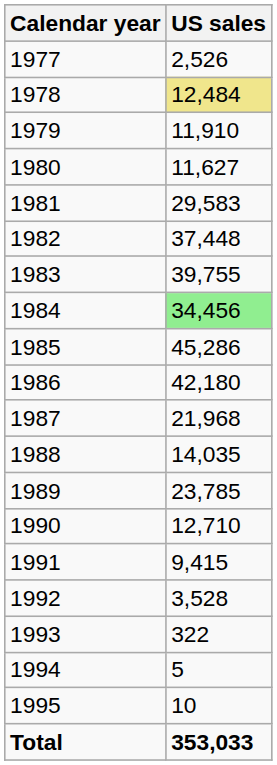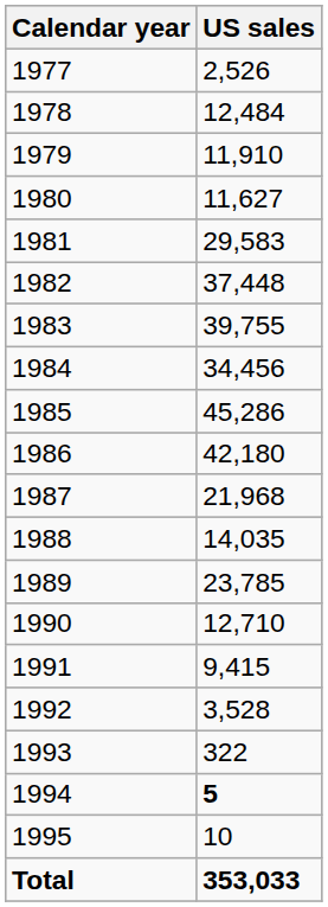1978 | US sales: khaki background -> no background
1984 | US sales: lightgreen background -> no background
1994 | US sales: normal -> bold
